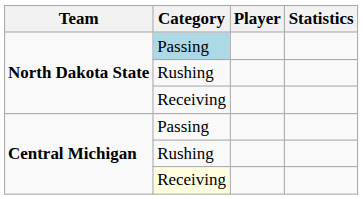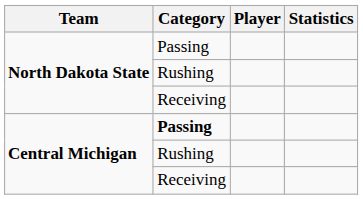North Dakota State / Passing | Category: lightblue background -> no background
Central Michigan / Passing | Category: normal -> bold
Central Michigan / Receiving | Category: lightyellow background -> no background
